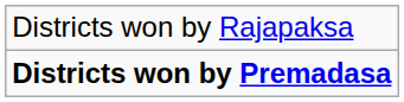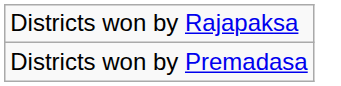row 2 | column 1: bold -> normal
